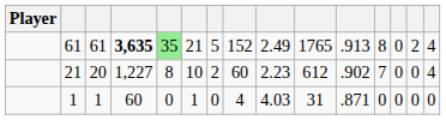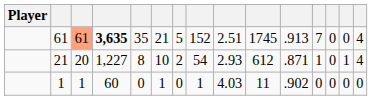row 2 | column 3: no background -> lightsalmon background
row 2 | column 5: lightgreen background -> no background
row 2 | column 9: 2.49 -> 2.51
row 2 | column 10: 1765 -> 1745
row 2 | column 12: 8 -> 7
row 2 | column 14: 2 -> 0
row 3 | column 8: 60 -> 54
row 3 | column 9: 2.23 -> 2.93
row 3 | column 11: .902 -> .871
row 3 | column 12: 7 -> 1
row 3 | column 14: 0 -> 1
row 4 | column 8: 4 -> 1
row 4 | column 10: 31 -> 11
row 4 | column 11: .871 -> .902
